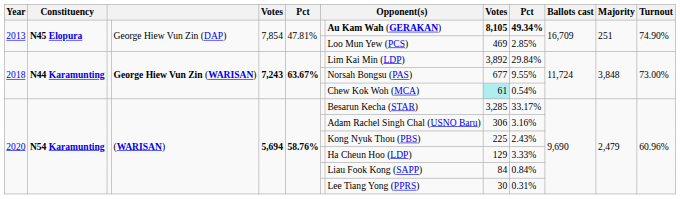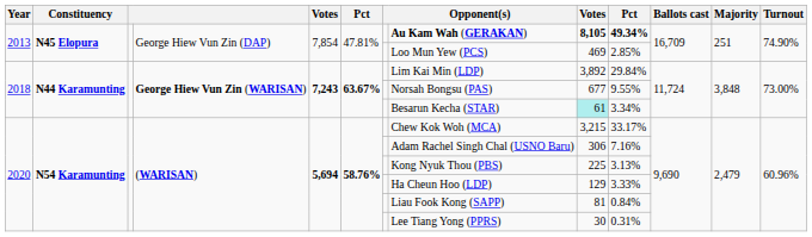row 6 | column 8: Chew Kok Woh (MCA) -> Besarun Kecha (STAR)
row 6 | column 10: 0.54% -> 3.34%
row 7 | column 8: Besarun Kecha (STAR) -> Chew Kok Woh (MCA)
row 7 | column 9: 3,285 -> 3,215
row 8 | column 10: 3.16% -> 7.16%
row 9 | column 10: 2.43% -> 3.13%
row 11 | column 9: 84 -> 81
